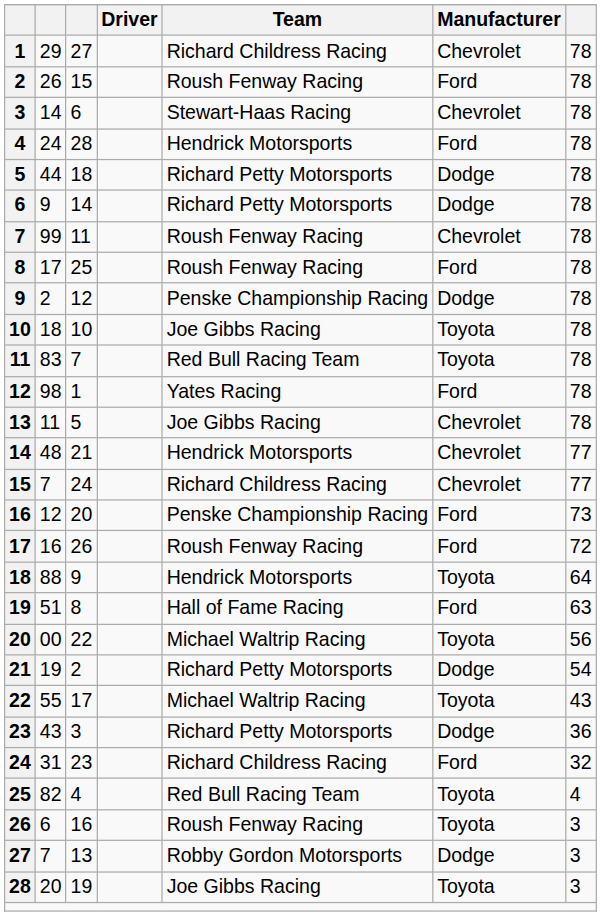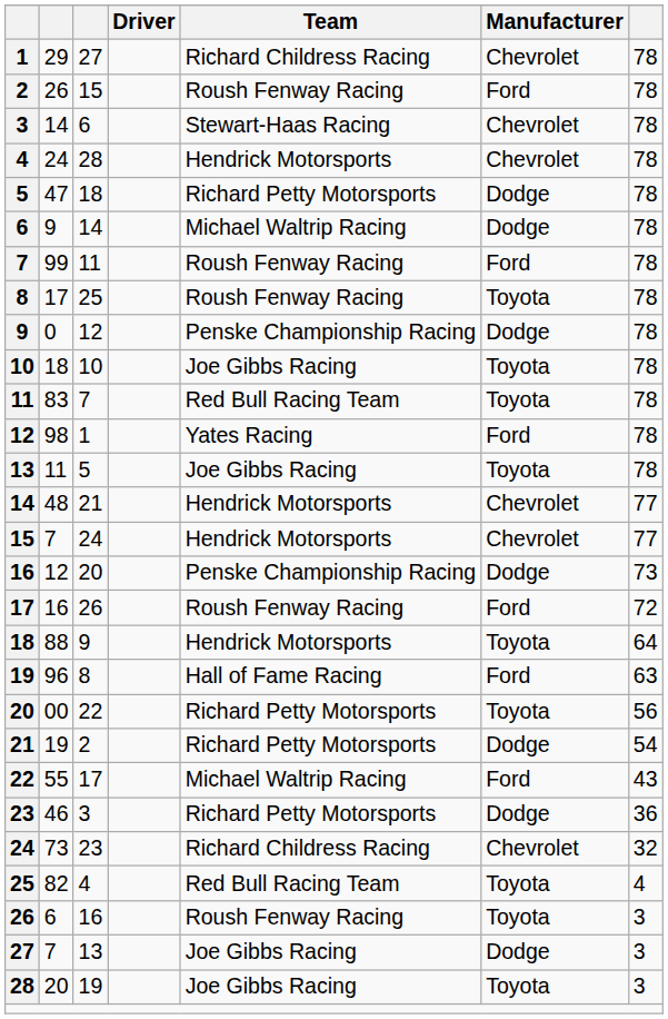row 5 | Manufacturer: Ford -> Chevrolet
row 6 | column 2: 44 -> 47
row 7 | Team: Richard Petty Motorsports -> Michael Waltrip Racing
row 8 | Manufacturer: Chevrolet -> Ford
row 9 | Manufacturer: Ford -> Toyota
row 10 | column 2: 2 -> 0
row 14 | Manufacturer: Chevrolet -> Toyota
row 16 | Team: Richard Childress Racing -> Hendrick Motorsports
row 17 | Manufacturer: Ford -> Dodge
row 20 | column 2: 51 -> 96
row 21 | Team: Michael Waltrip Racing -> Richard Petty Motorsports
row 23 | Manufacturer: Toyota -> Ford
row 24 | column 2: 43 -> 46
row 25 | column 2: 31 -> 73
row 25 | Manufacturer: Ford -> Chevrolet
row 28 | Team: Robby Gordon Motorsports -> Joe Gibbs Racing
